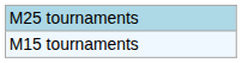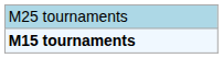row 2 | column 1: normal -> bold
